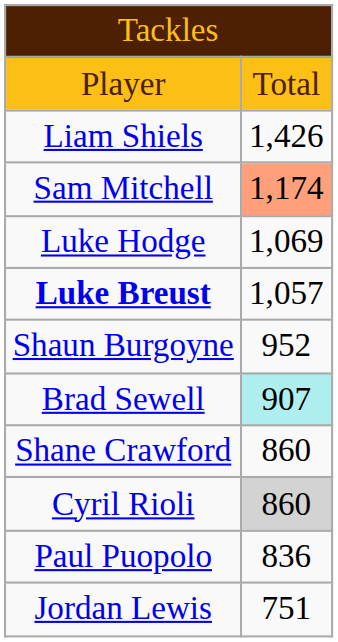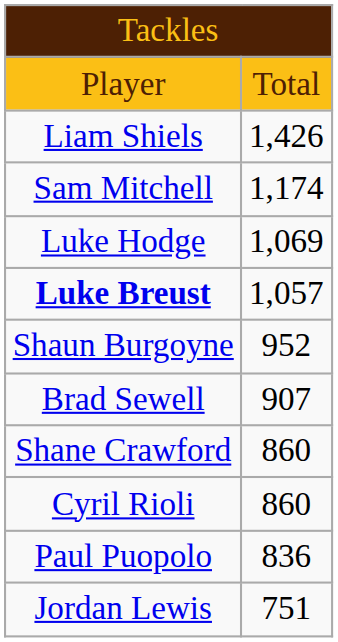Sam Mitchell | column 2: lightsalmon background -> no background
Brad Sewell | column 2: paleturquoise background -> no background
Cyril Rioli | column 2: lightgrey background -> no background
